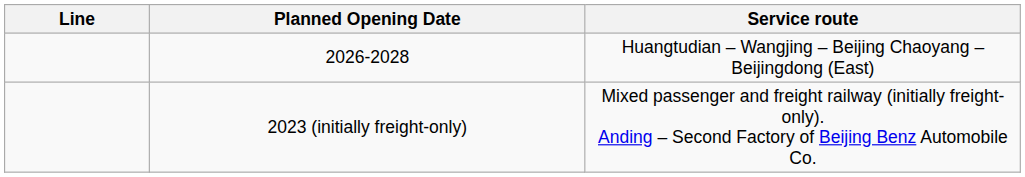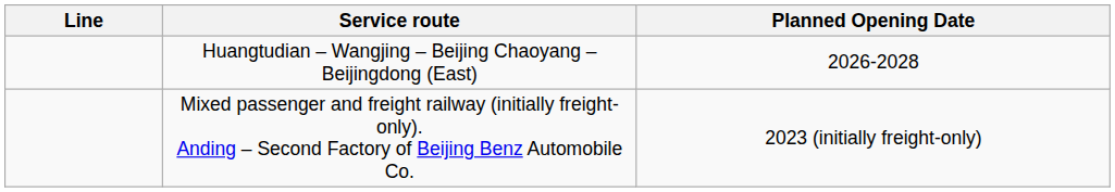columns swapped: Service route <-> Planned Opening Date
